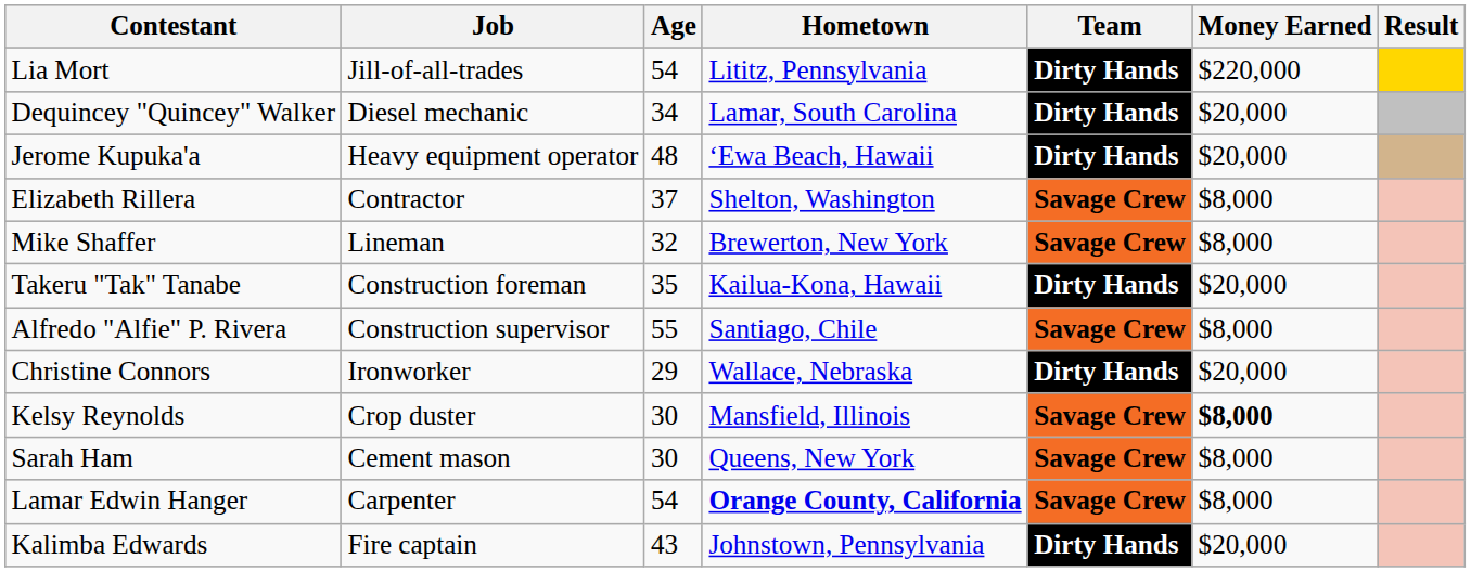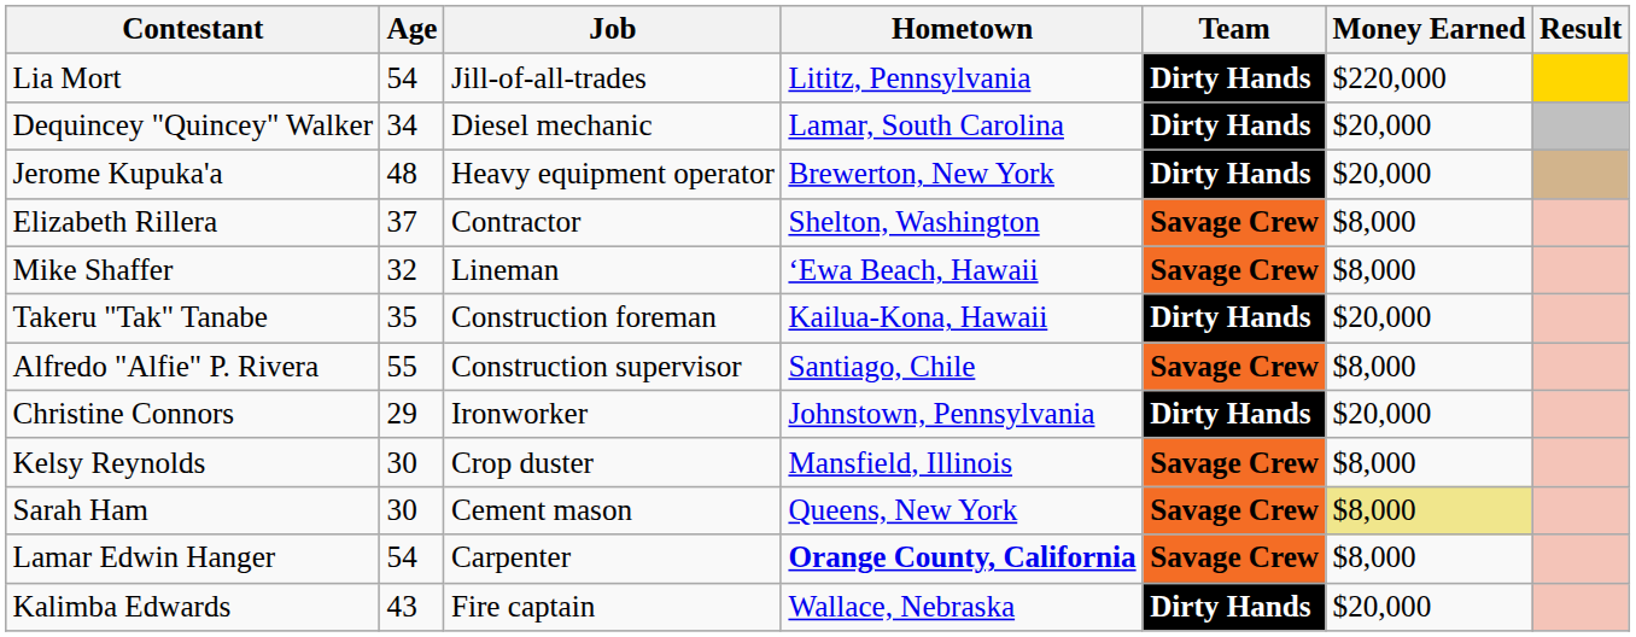columns swapped: Job <-> Age
Jerome Kupuka'a | Hometown: ʻEwa Beach, Hawaii -> Brewerton, New York
Mike Shaffer | Hometown: Brewerton, New York -> ʻEwa Beach, Hawaii
Christine Connors | Hometown: Wallace, Nebraska -> Johnstown, Pennsylvania
Kelsy Reynolds | Money Earned: bold -> normal
Sarah Ham | Money Earned: no background -> khaki background
Kalimba Edwards | Hometown: Johnstown, Pennsylvania -> Wallace, Nebraska
